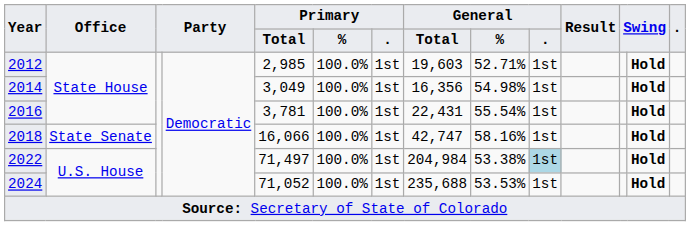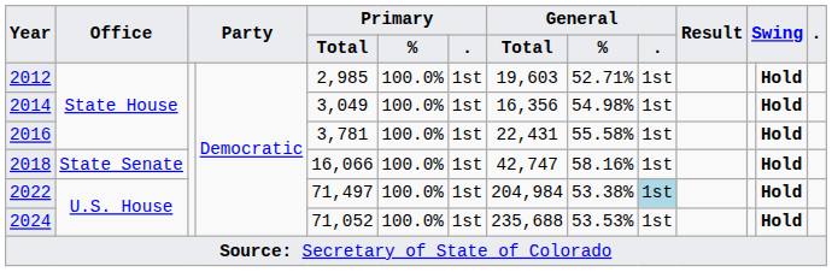2016 | General / %: 55.54% -> 55.58%
